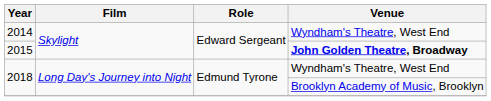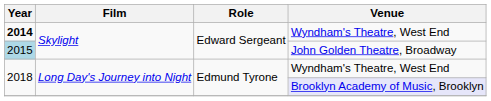2014 | Year: normal -> bold
2015 | Year: no background -> lightblue background
2015 | Venue: bold -> normal
2018 / Brooklyn Academy of Music, Brooklyn | Venue: no background -> lavender background
